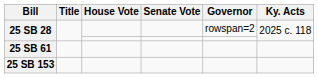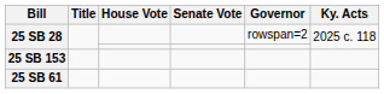rows swapped: 25 SB 61 <-> 25 SB 153
